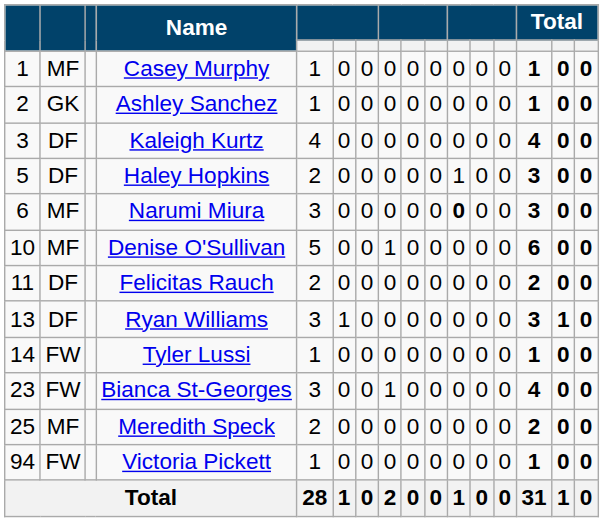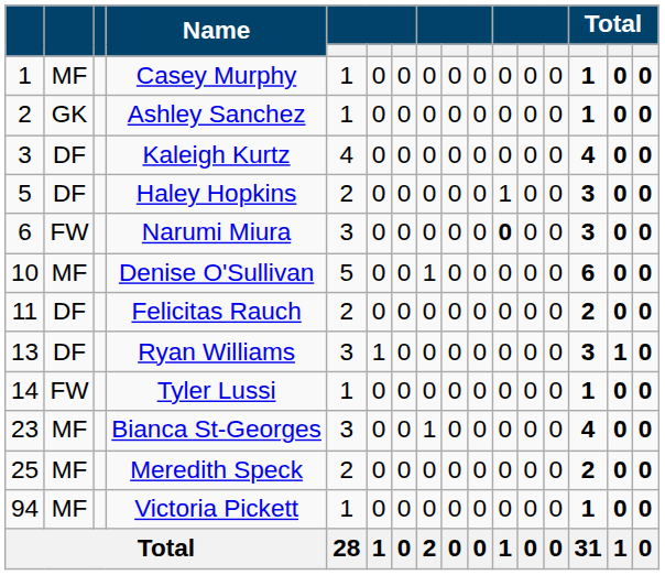Narumi Miura | column 2: MF -> FW
Bianca St-Georges | column 2: FW -> MF
Victoria Pickett | column 2: FW -> MF
